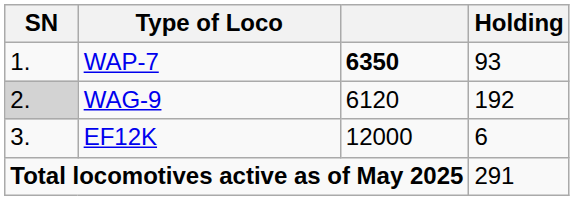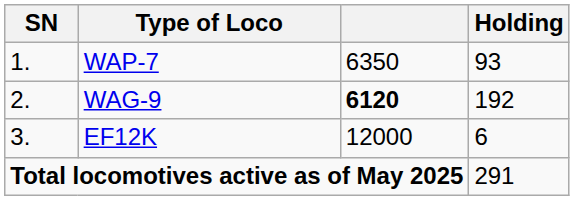WAP-7 | column 3: bold -> normal
WAG-9 | SN: lightgrey background -> no background
WAG-9 | column 3: normal -> bold
